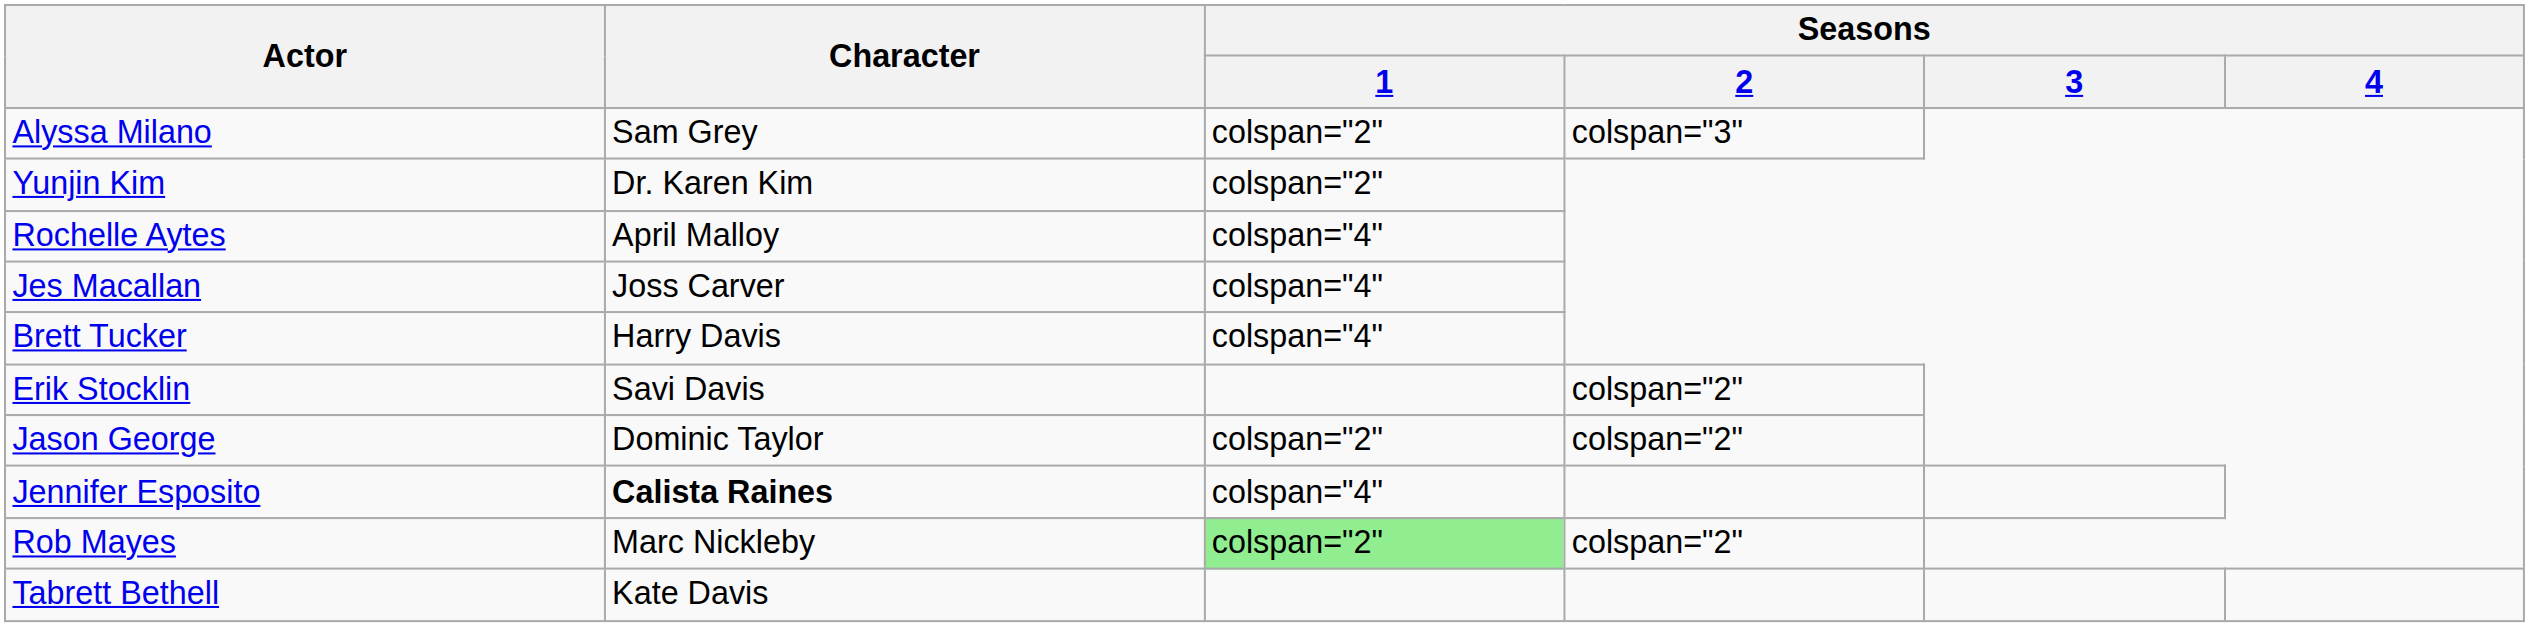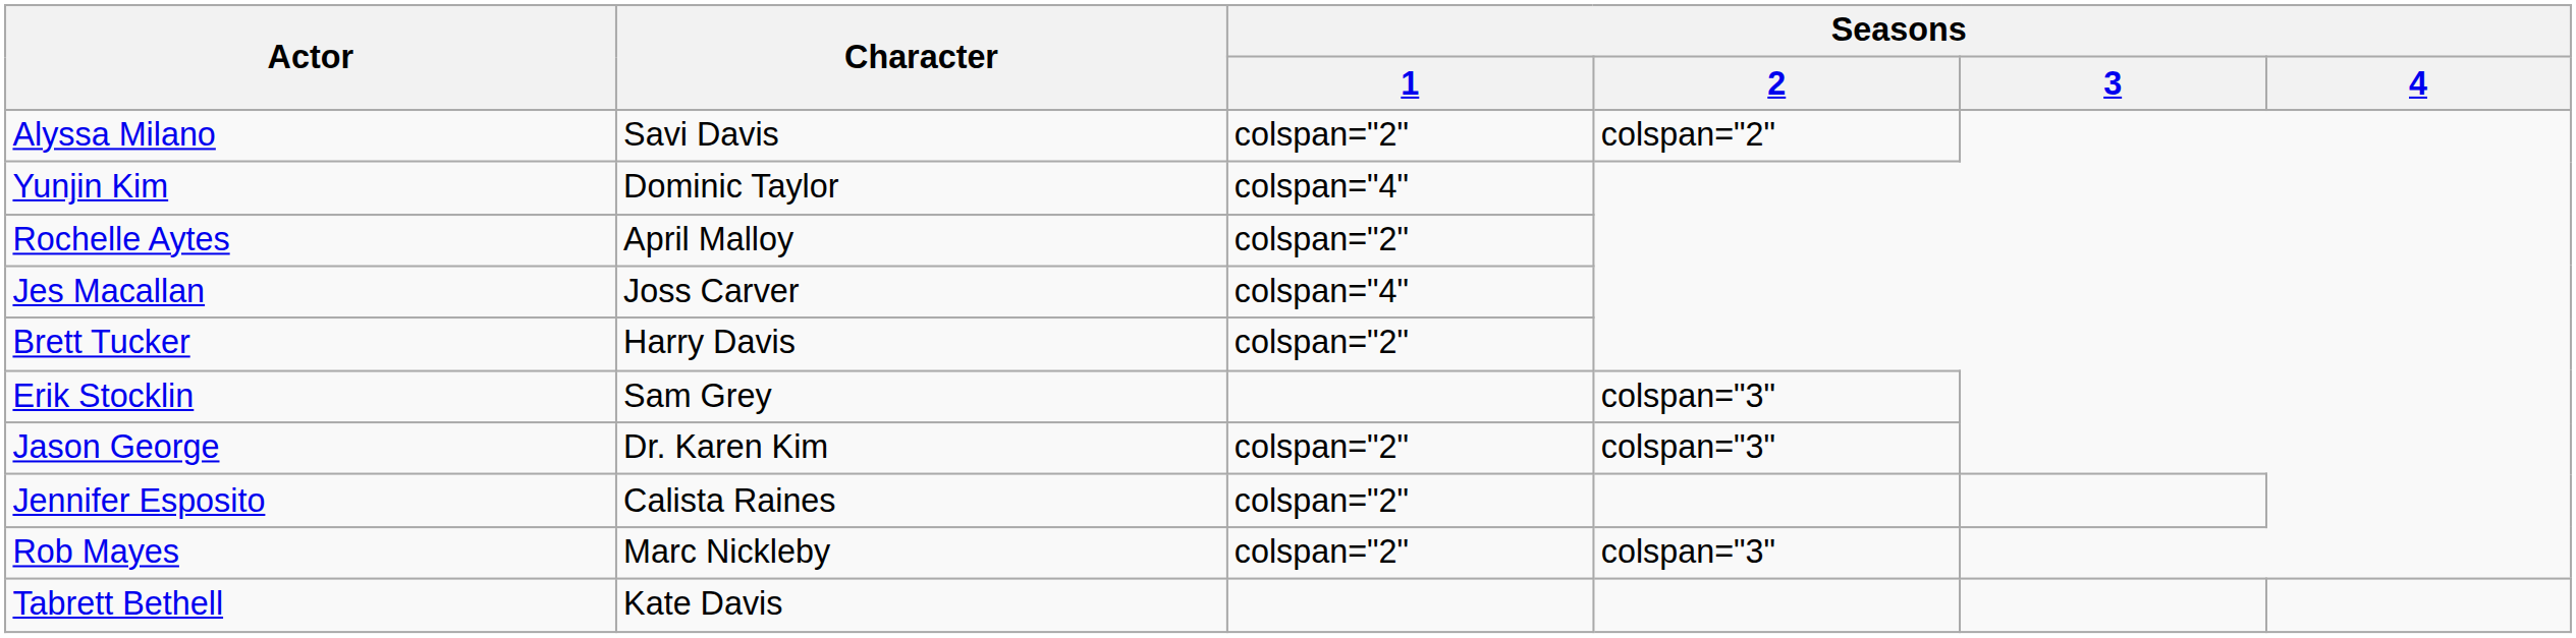Alyssa Milano | Character: Sam Grey -> Savi Davis
Alyssa Milano | Seasons / 2: colspan="3" -> colspan="2"
Yunjin Kim | Character: Dr. Karen Kim -> Dominic Taylor
Yunjin Kim | Seasons / 1: colspan="2" -> colspan="4"
Rochelle Aytes | Seasons / 1: colspan="4" -> colspan="2"
Brett Tucker | Seasons / 1: colspan="4" -> colspan="2"
Erik Stocklin | Character: Savi Davis -> Sam Grey
Erik Stocklin | Seasons / 2: colspan="2" -> colspan="3"
Jason George | Character: Dominic Taylor -> Dr. Karen Kim
Jason George | Seasons / 2: colspan="2" -> colspan="3"
Jennifer Esposito | Character: bold -> normal
Jennifer Esposito | Seasons / 1: colspan="4" -> colspan="2"
Rob Mayes | Seasons / 1: lightgreen background -> no background
Rob Mayes | Seasons / 2: colspan="2" -> colspan="3"
